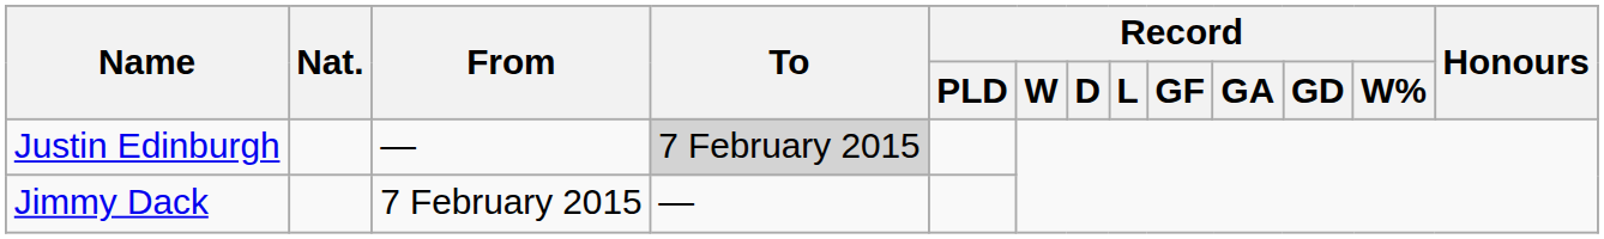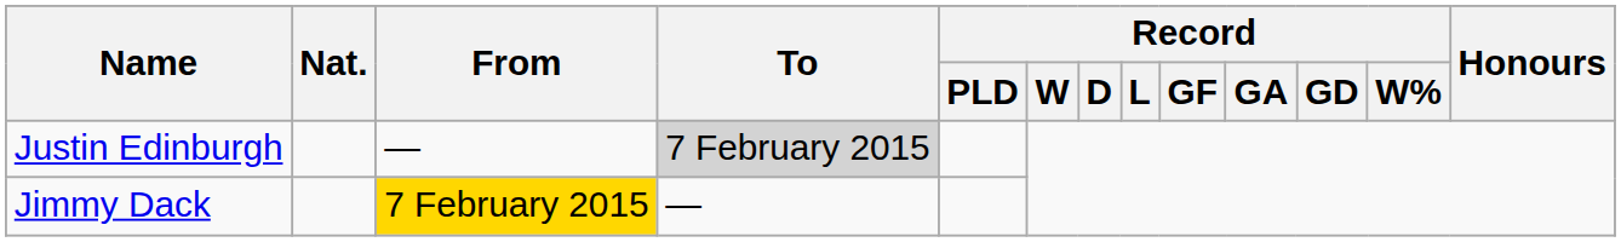Jimmy Dack | From: no background -> gold background
